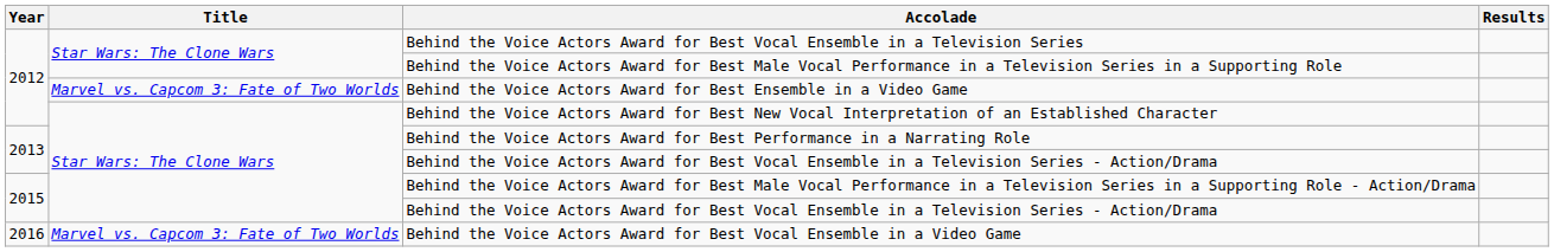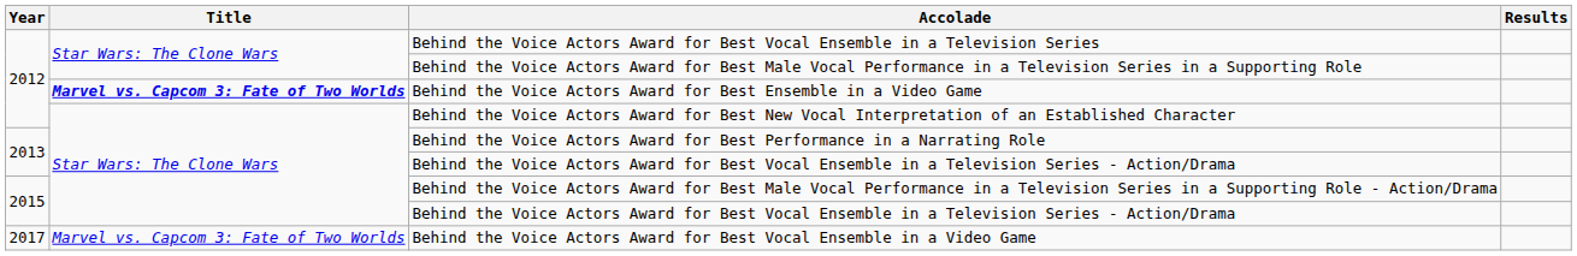row 4 | Title: normal -> bold
row 10 | Year: 2016 -> 2017
